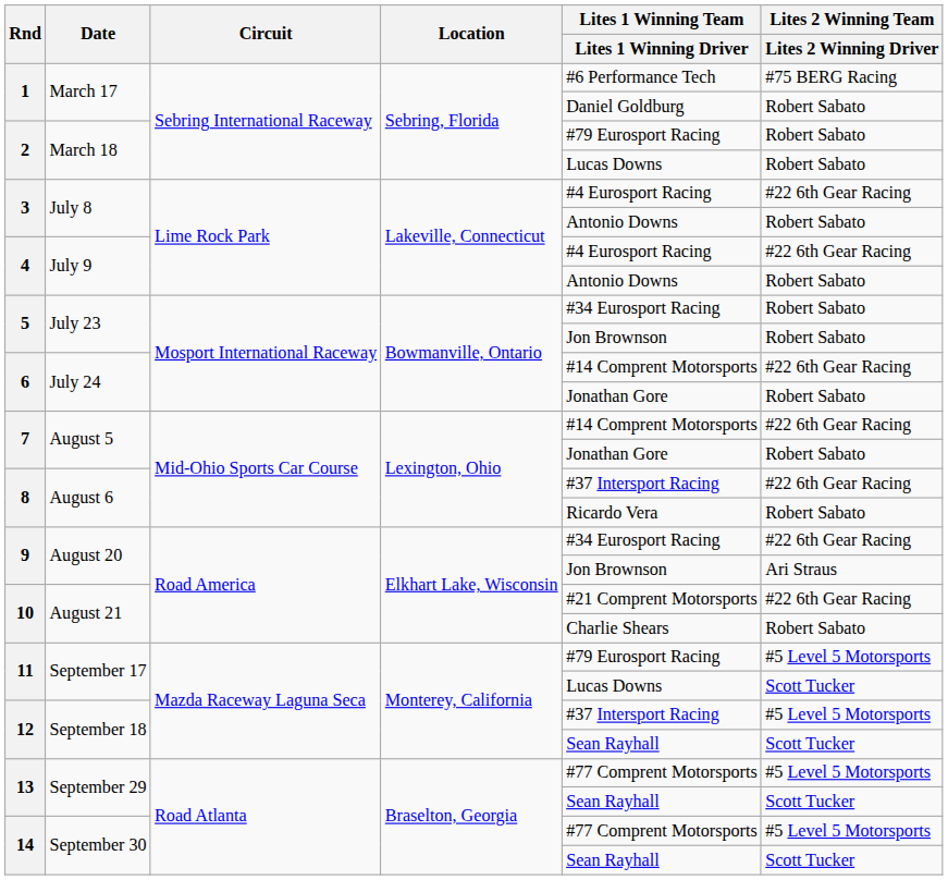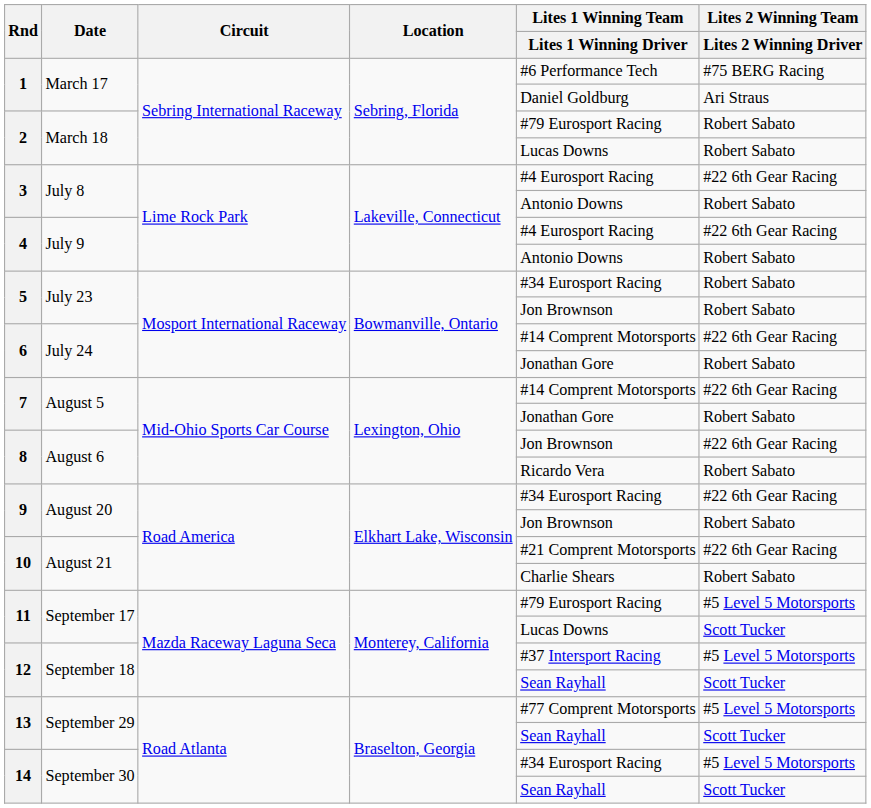row 4 | Lites 2 Winning Team / Lites 2 Winning Driver: Robert Sabato -> Ari Straus
row 17 | Lites 1 Winning Team / Lites 1 Winning Driver: #37 Intersport Racing -> Jon Brownson
row 20 | Lites 2 Winning Team / Lites 2 Winning Driver: Ari Straus -> Robert Sabato
row 29 | Lites 1 Winning Team / Lites 1 Winning Driver: #77 Comprent Motorsports -> #34 Eurosport Racing
